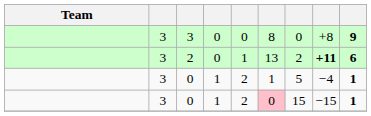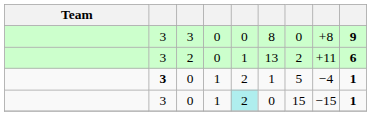row 3 | column 8: bold -> normal
row 4 | column 2: normal -> bold
row 5 | column 5: no background -> paleturquoise background
row 5 | column 6: pink background -> no background
